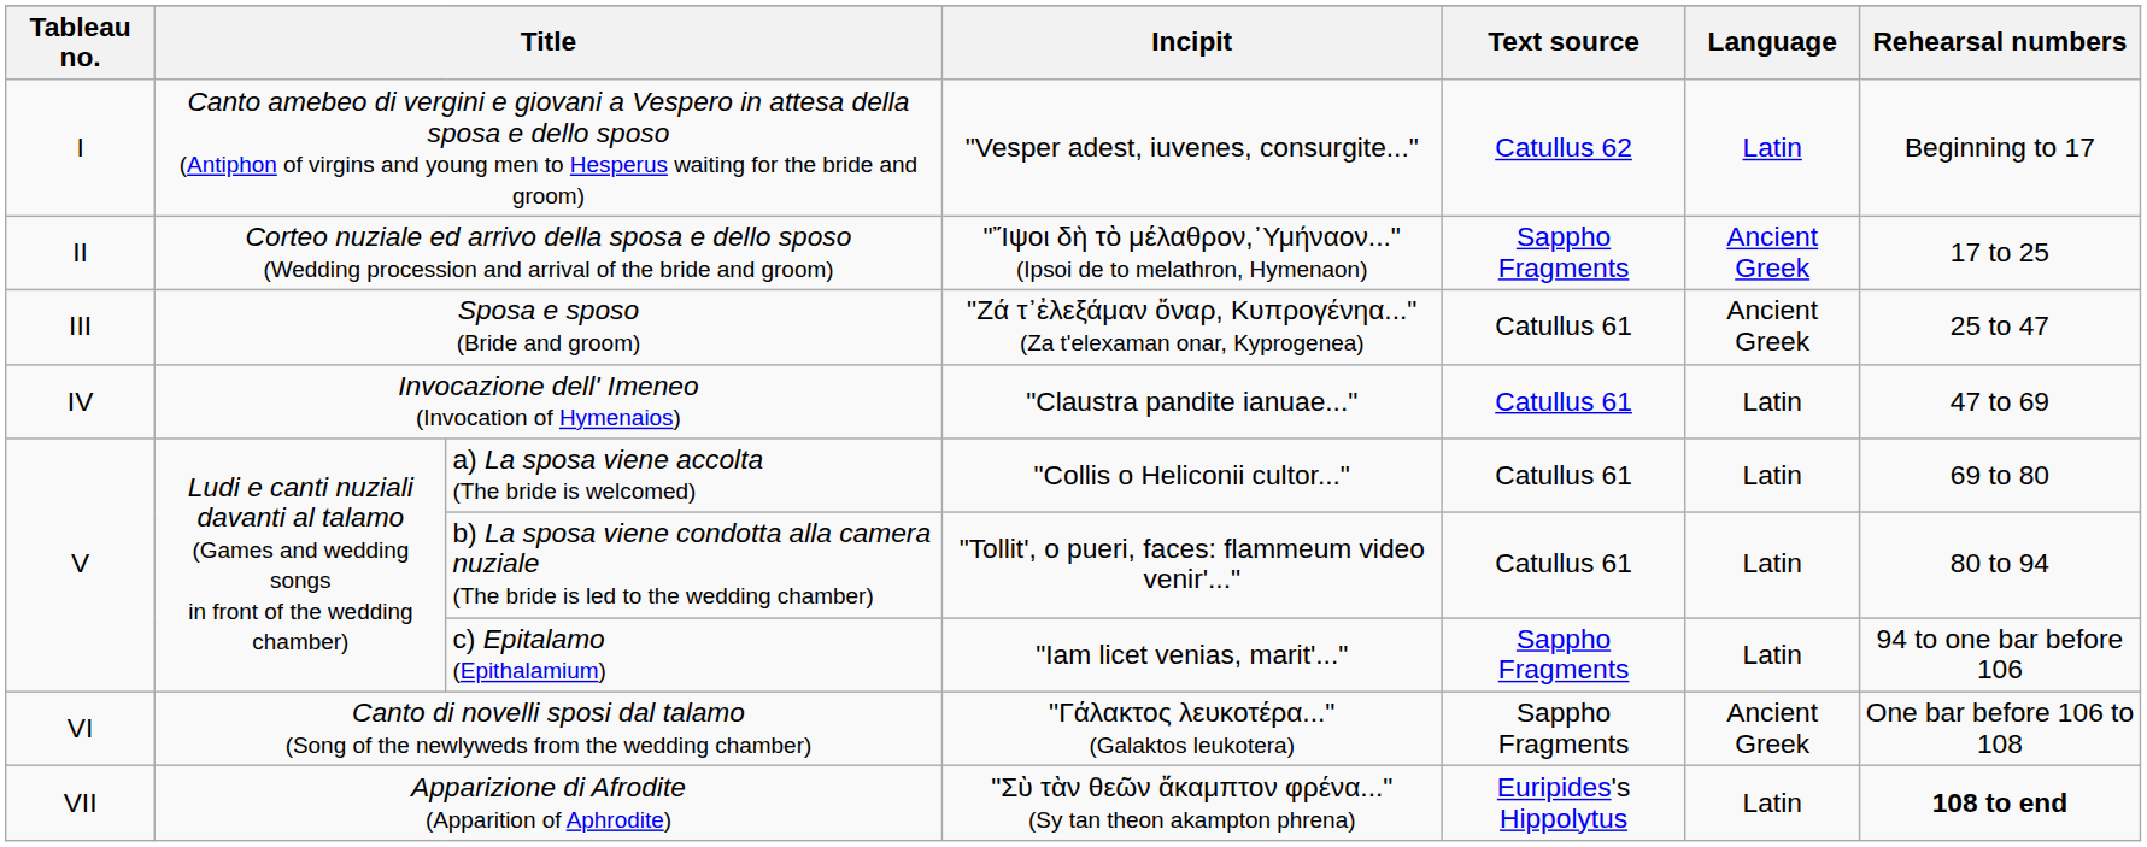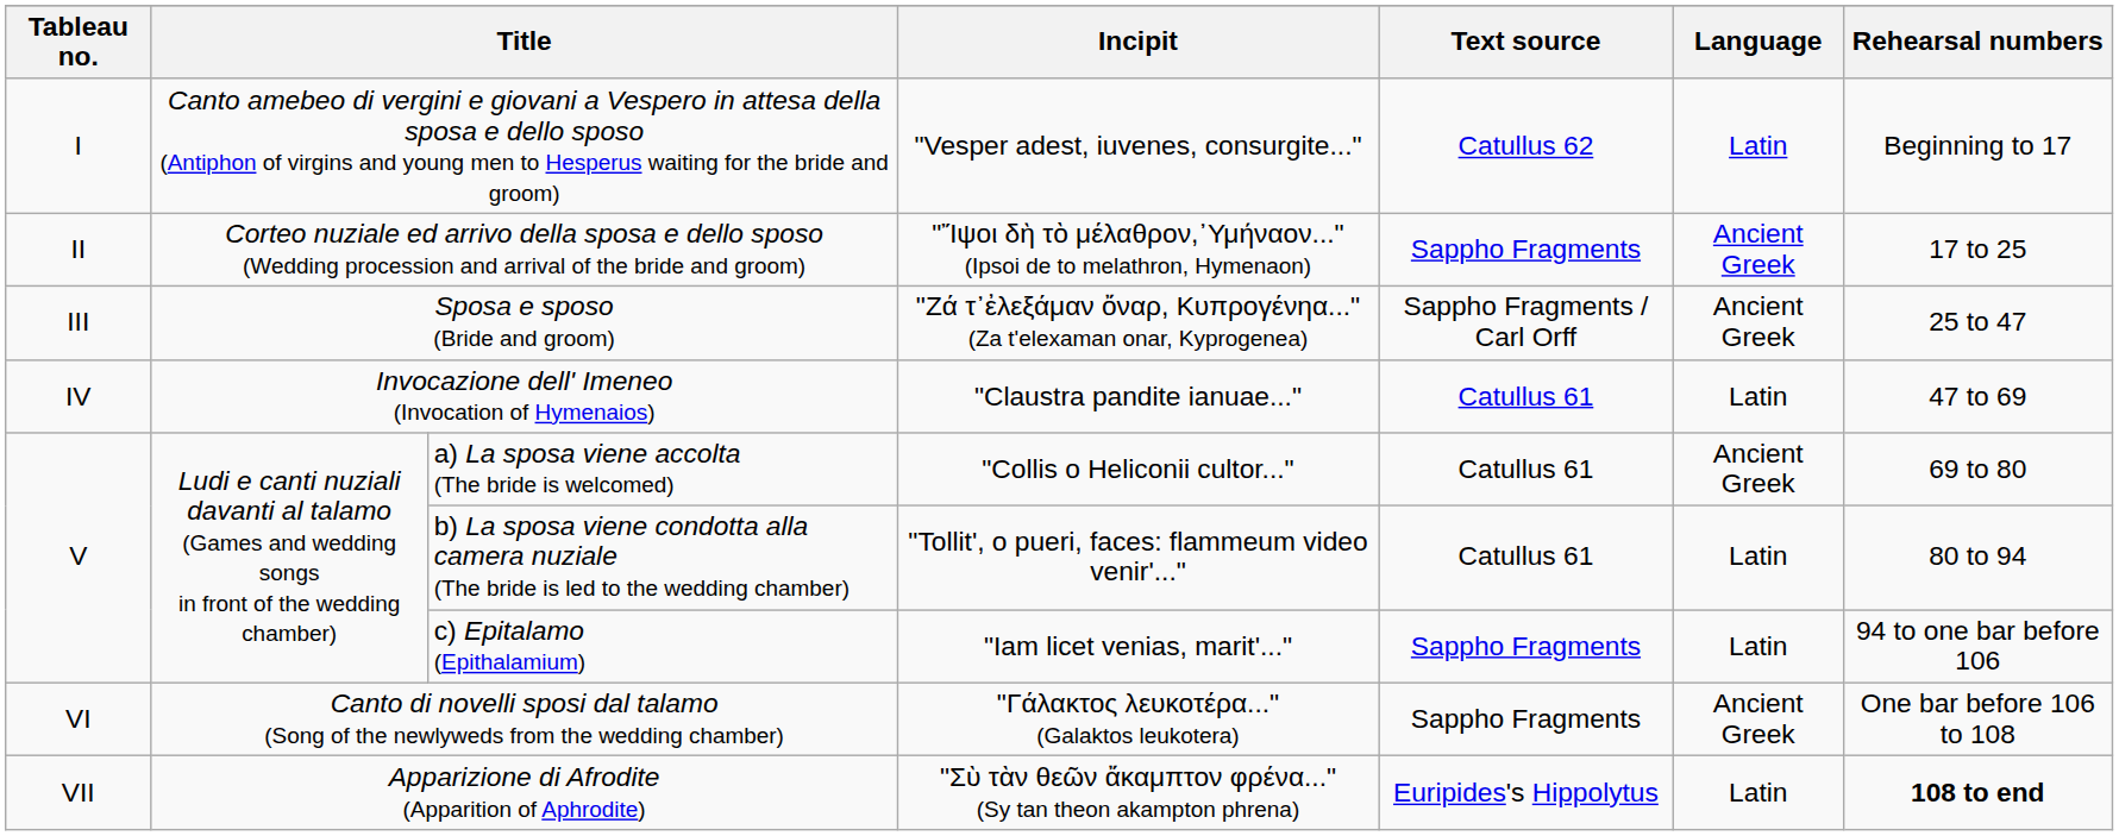Sposa e sposo (Bride and groom) | Text source: Catullus 61 -> Sappho Fragments / Carl Orff
a) La sposa viene accolta (The bride is welcomed) | Language: Latin -> Ancient Greek
